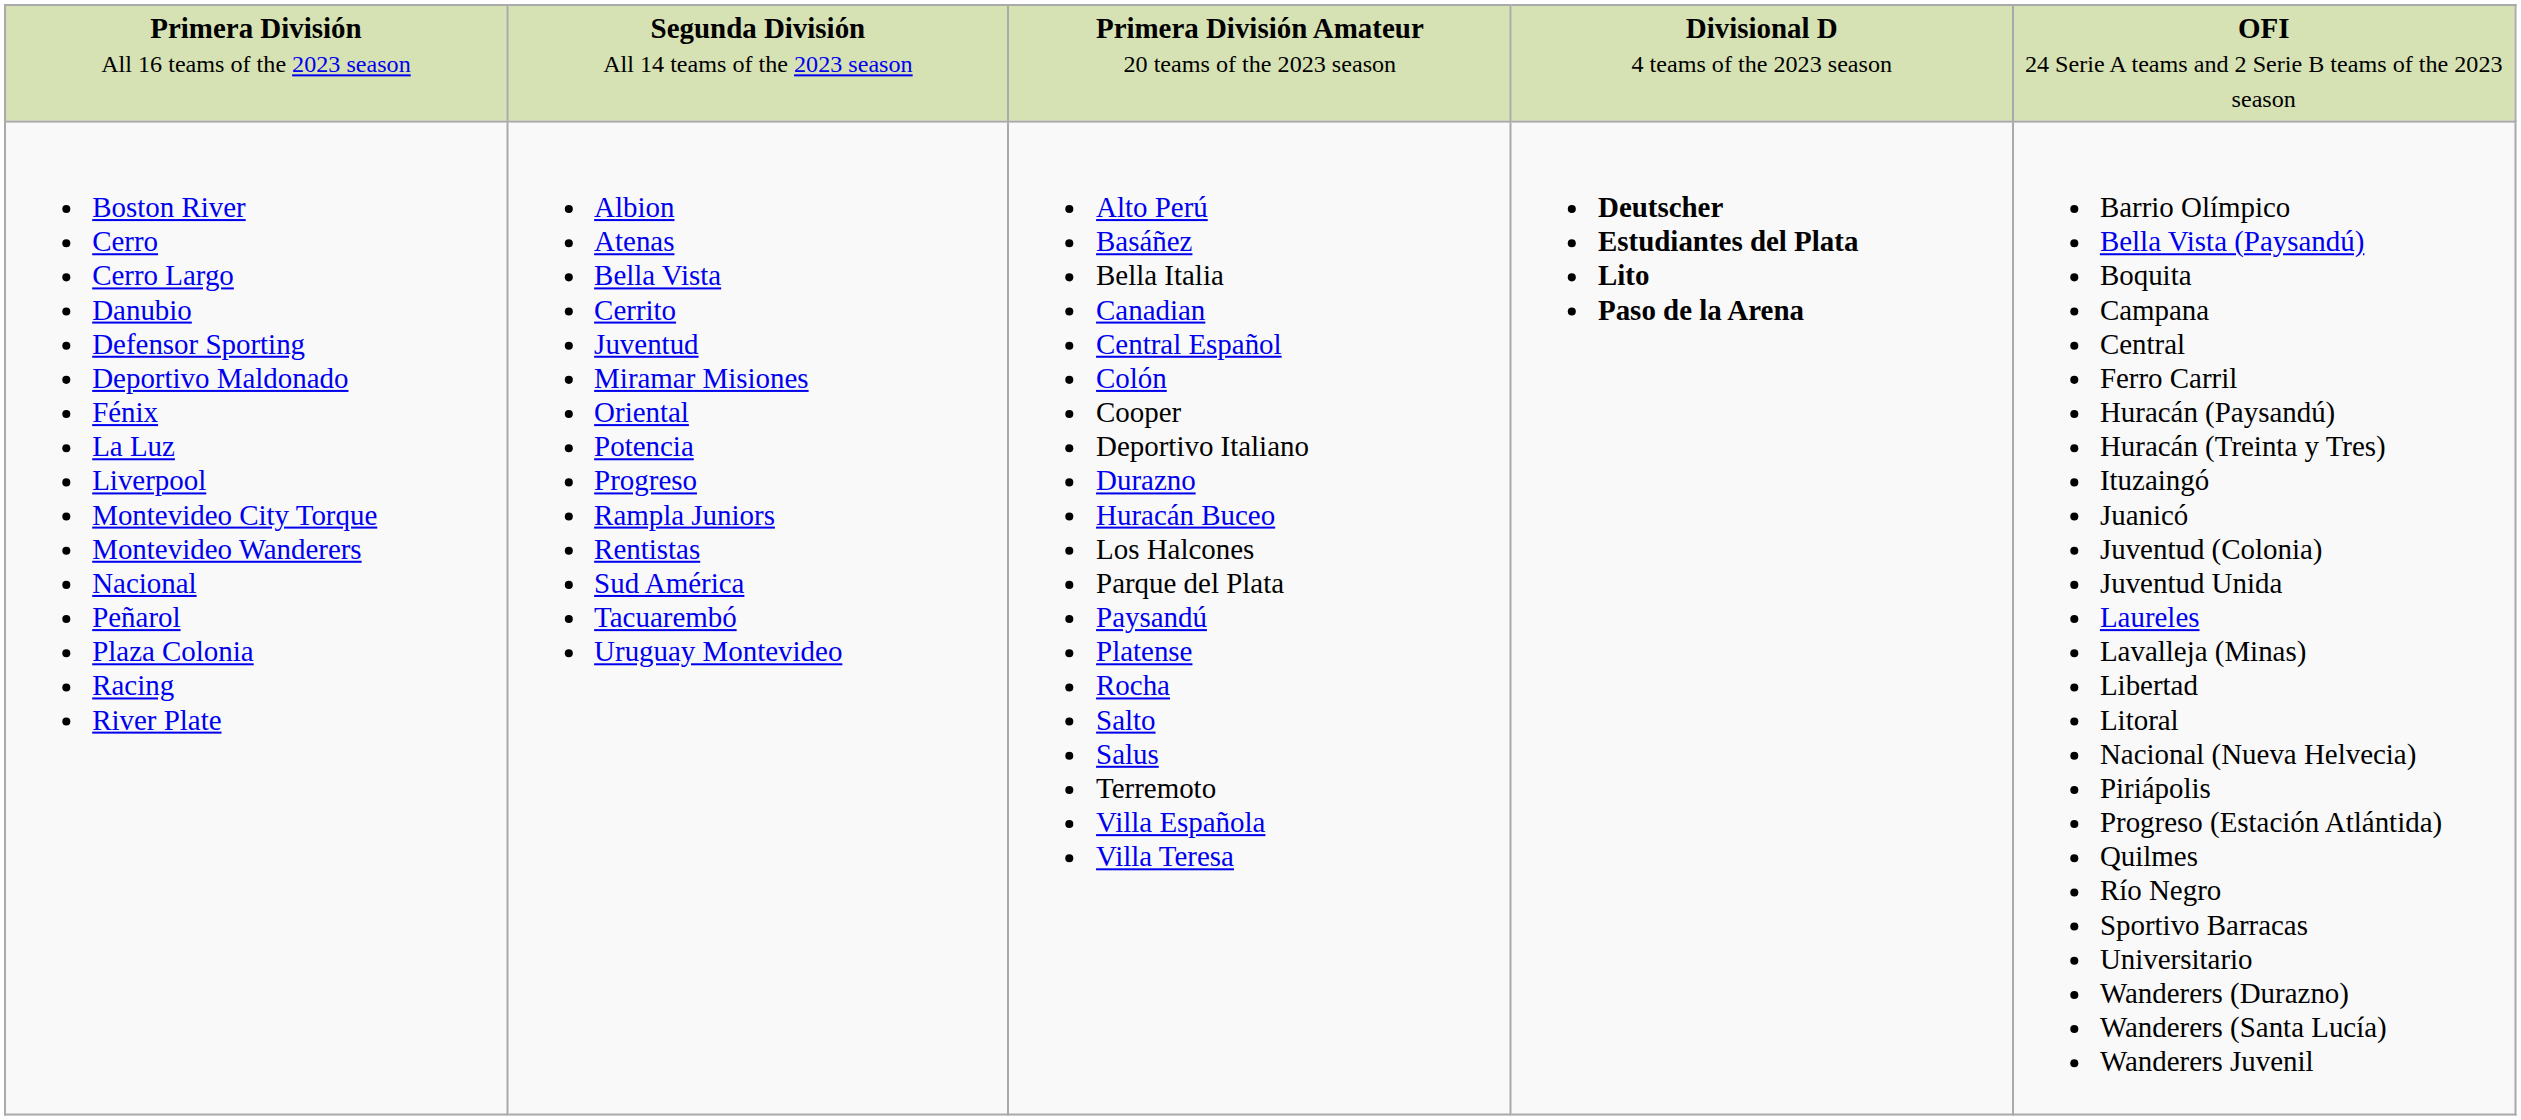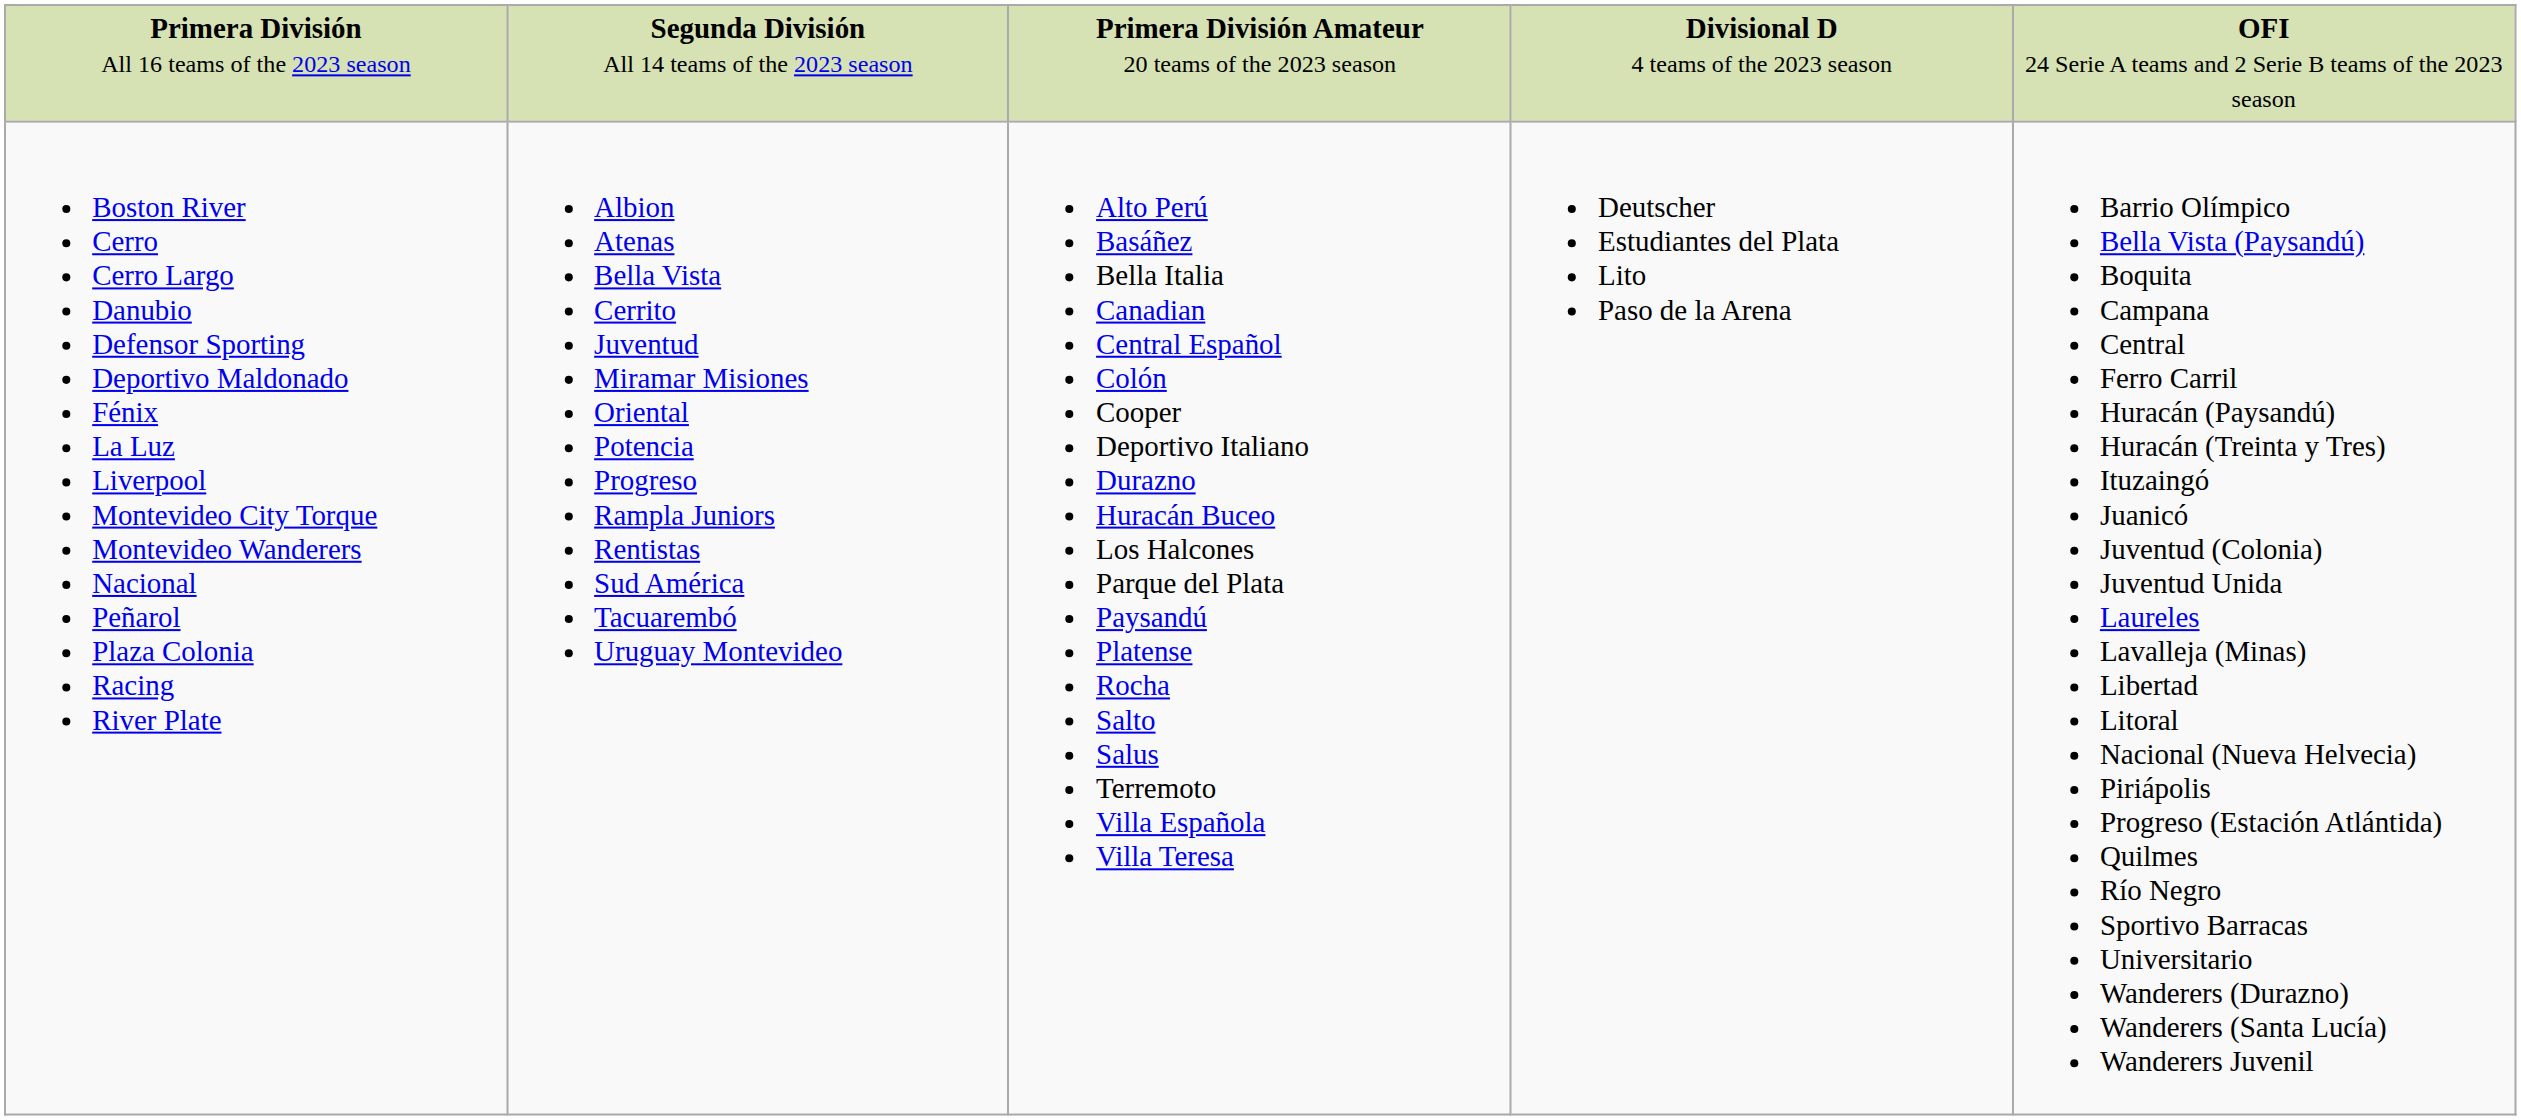row 2 | column 4: bold -> normal
